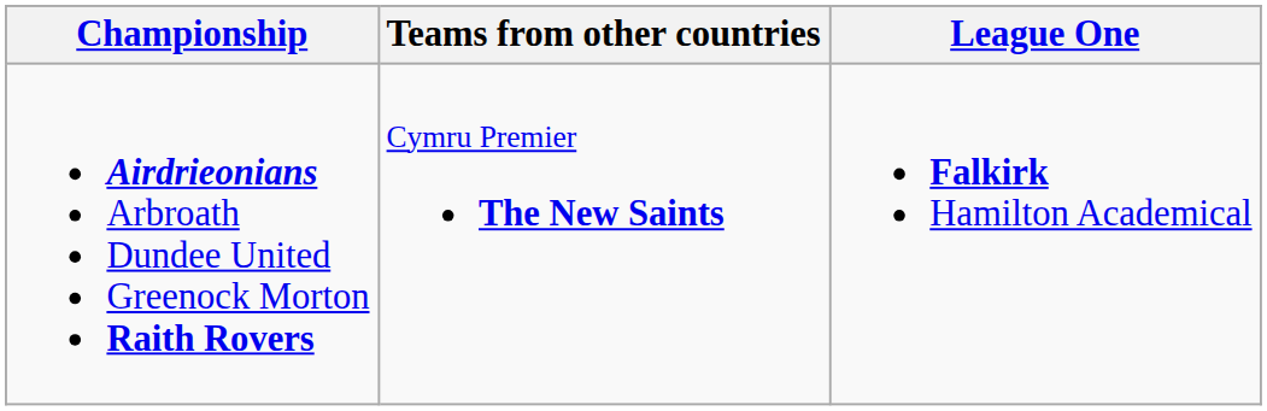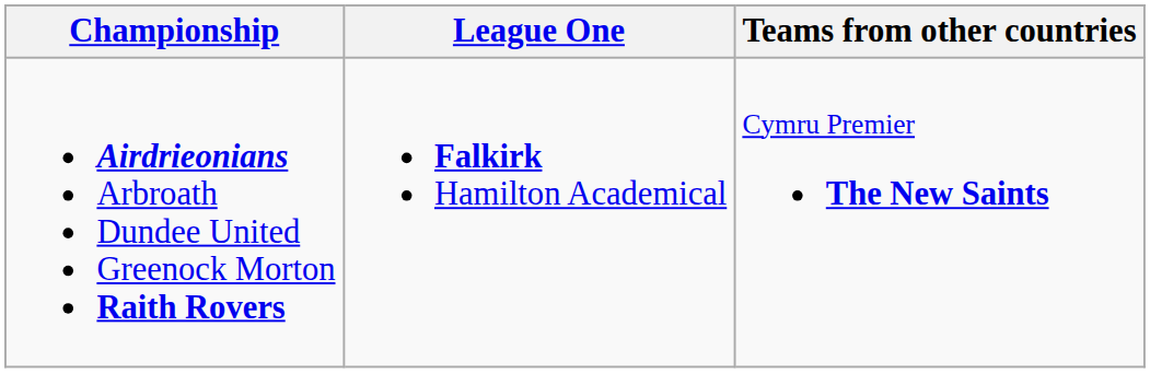columns swapped: League One <-> Teams from other countries
